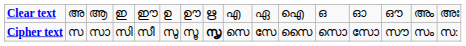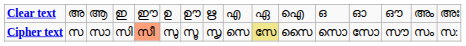Cipher text | column 5: no background -> lightsalmon background
Cipher text | column 8: bold -> normal
Cipher text | column 10: no background -> khaki background
